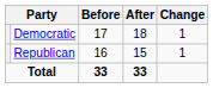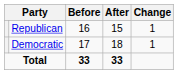rows swapped: Democratic <-> Republican
